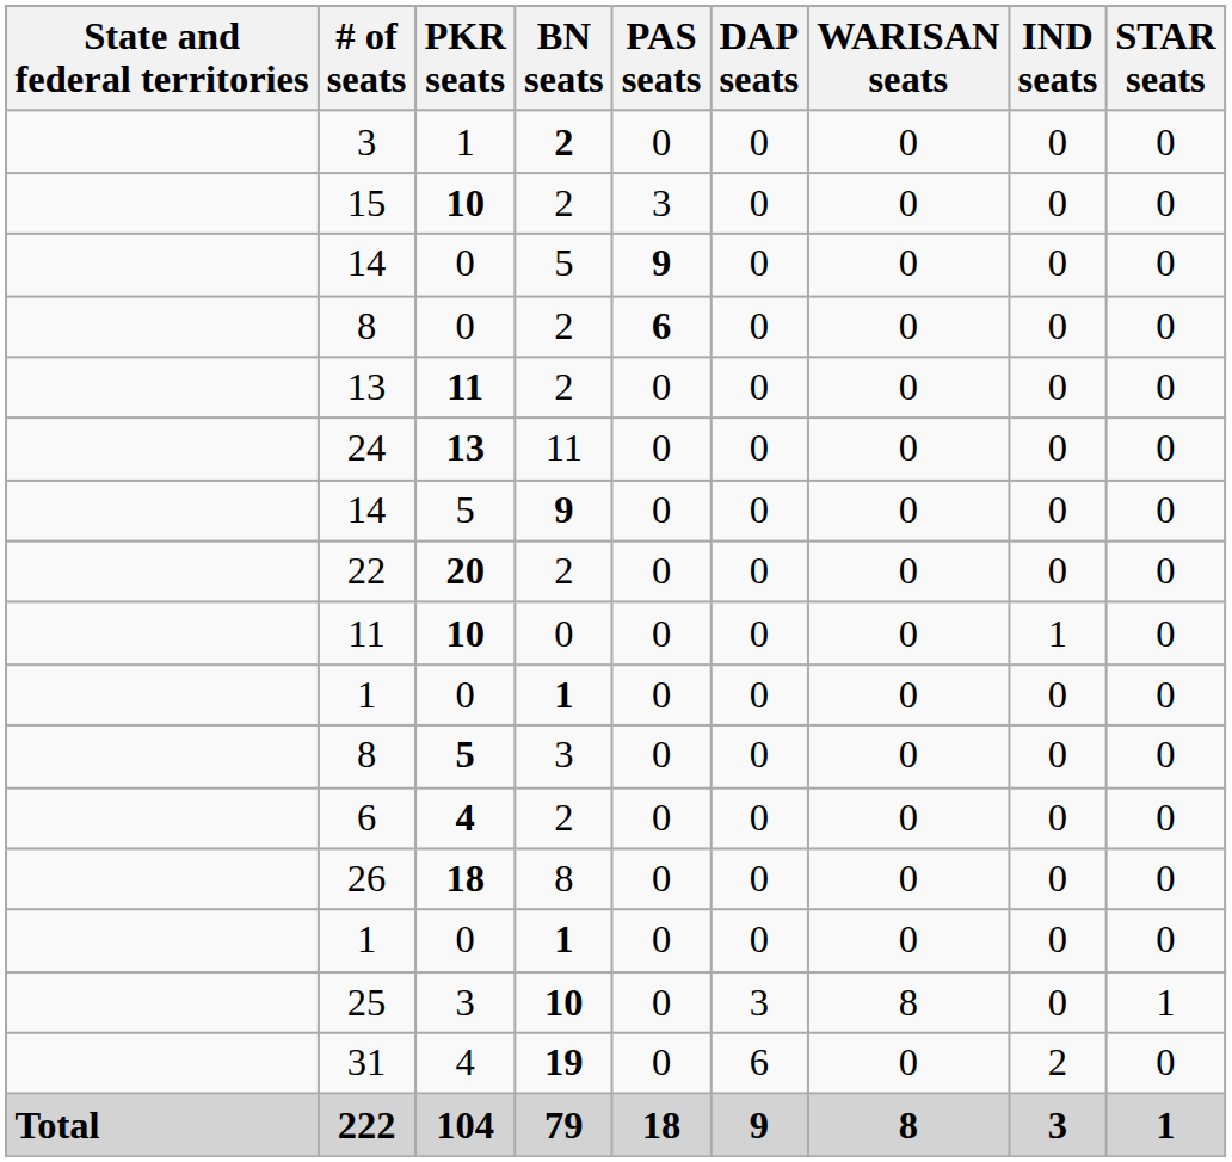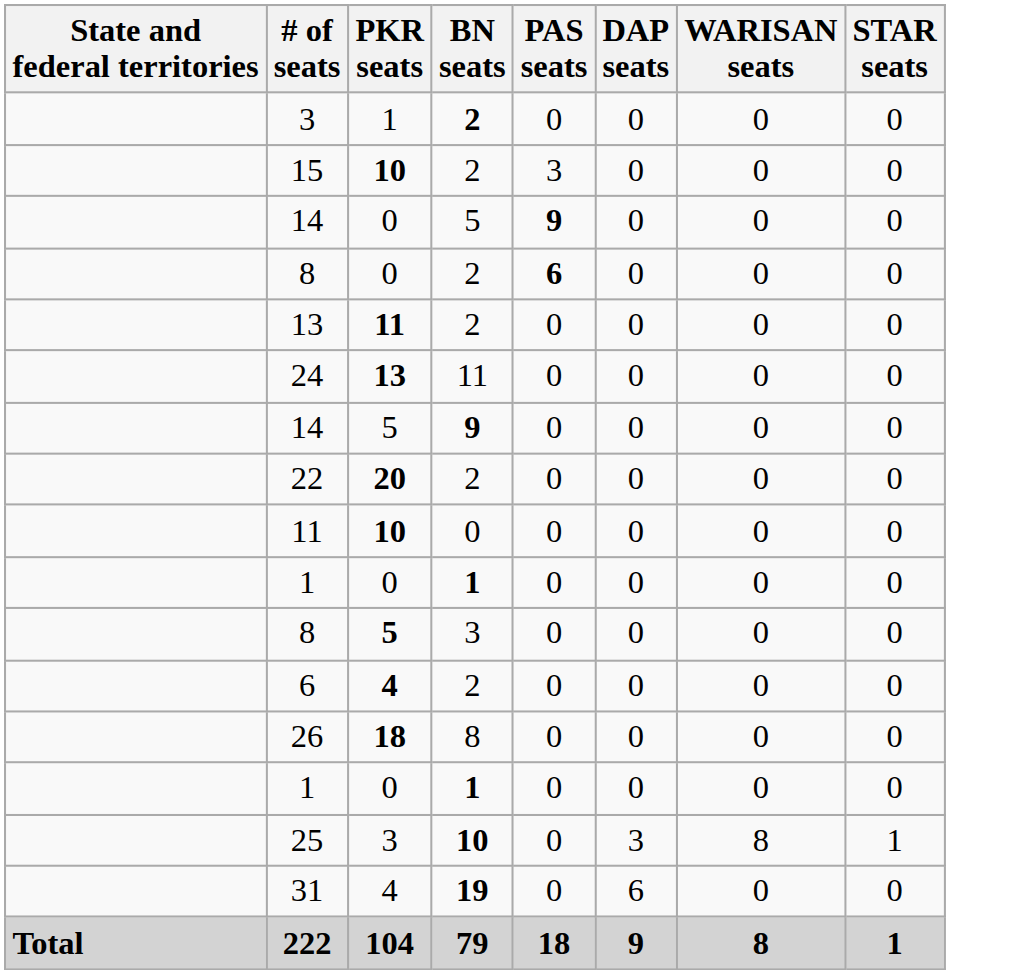- column: IND seats | 0 | 0 | 0 | 0 | 0 | 0 | 0 | 0 | 1 | 0 | 0 | 0 | 0 | 0 | 0 | 2 | 3
